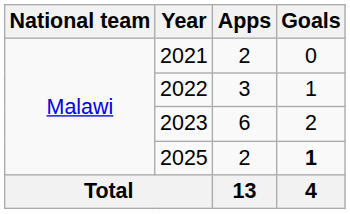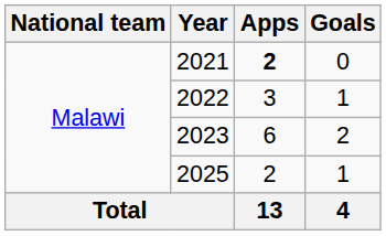2021 | Apps: normal -> bold
2025 | Goals: bold -> normal
